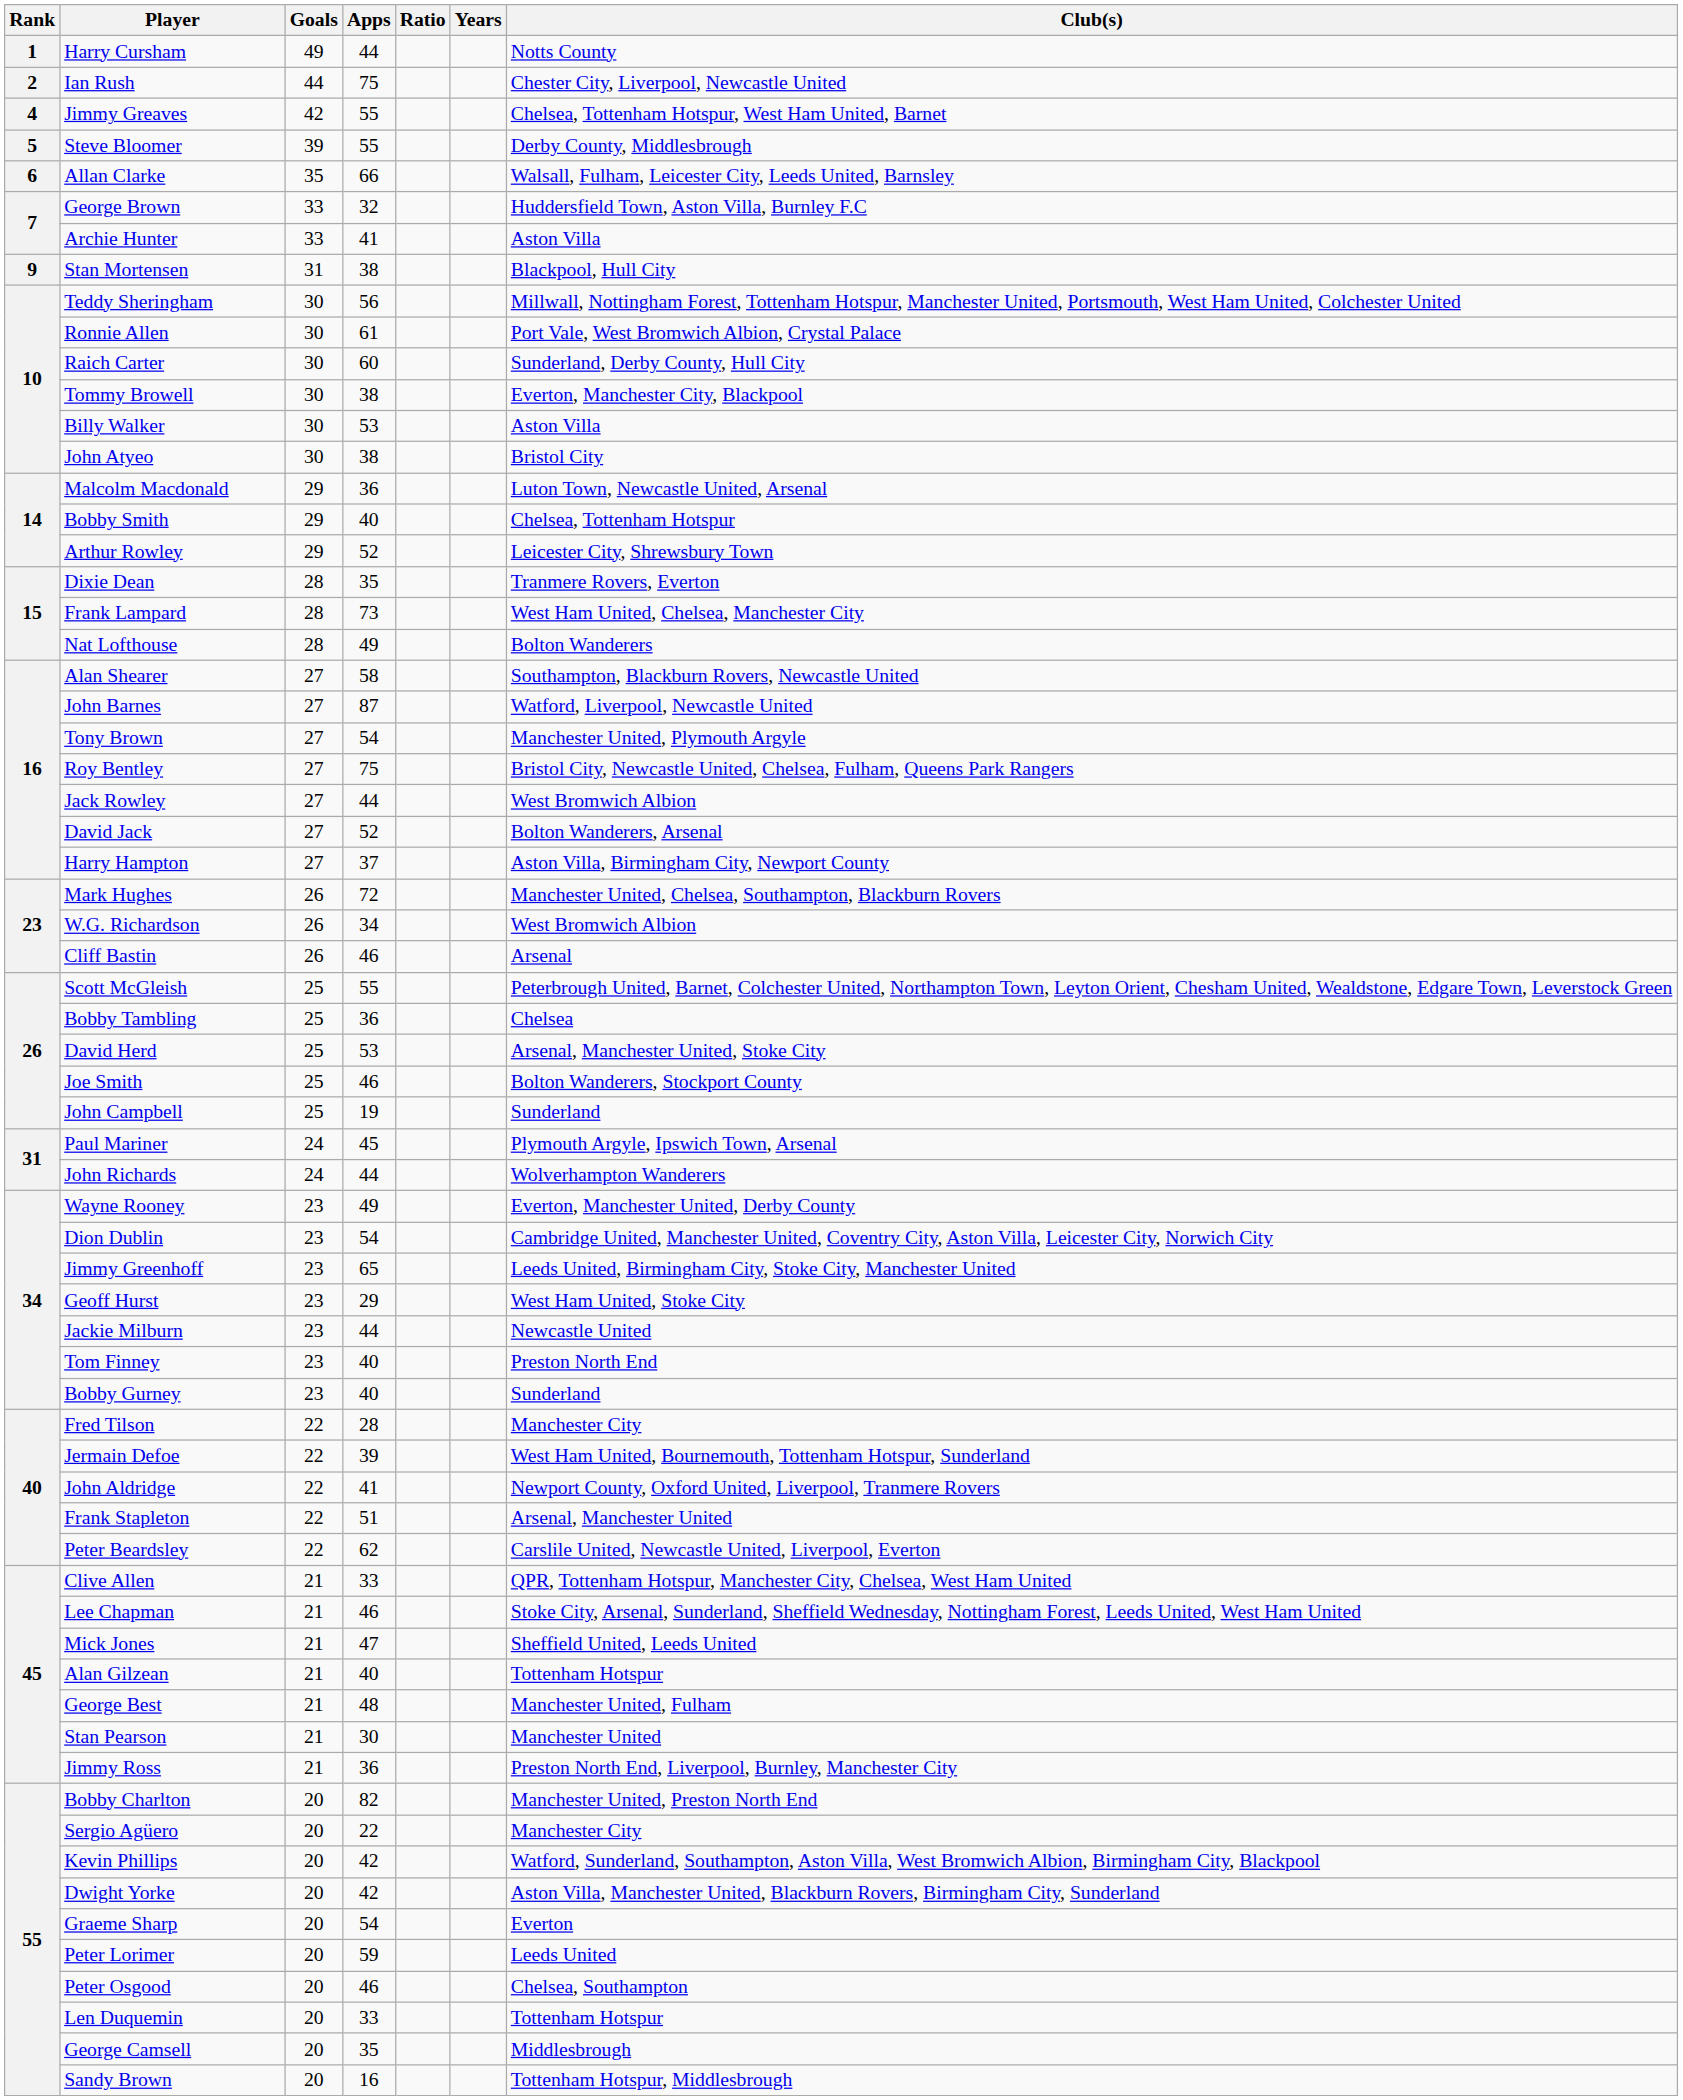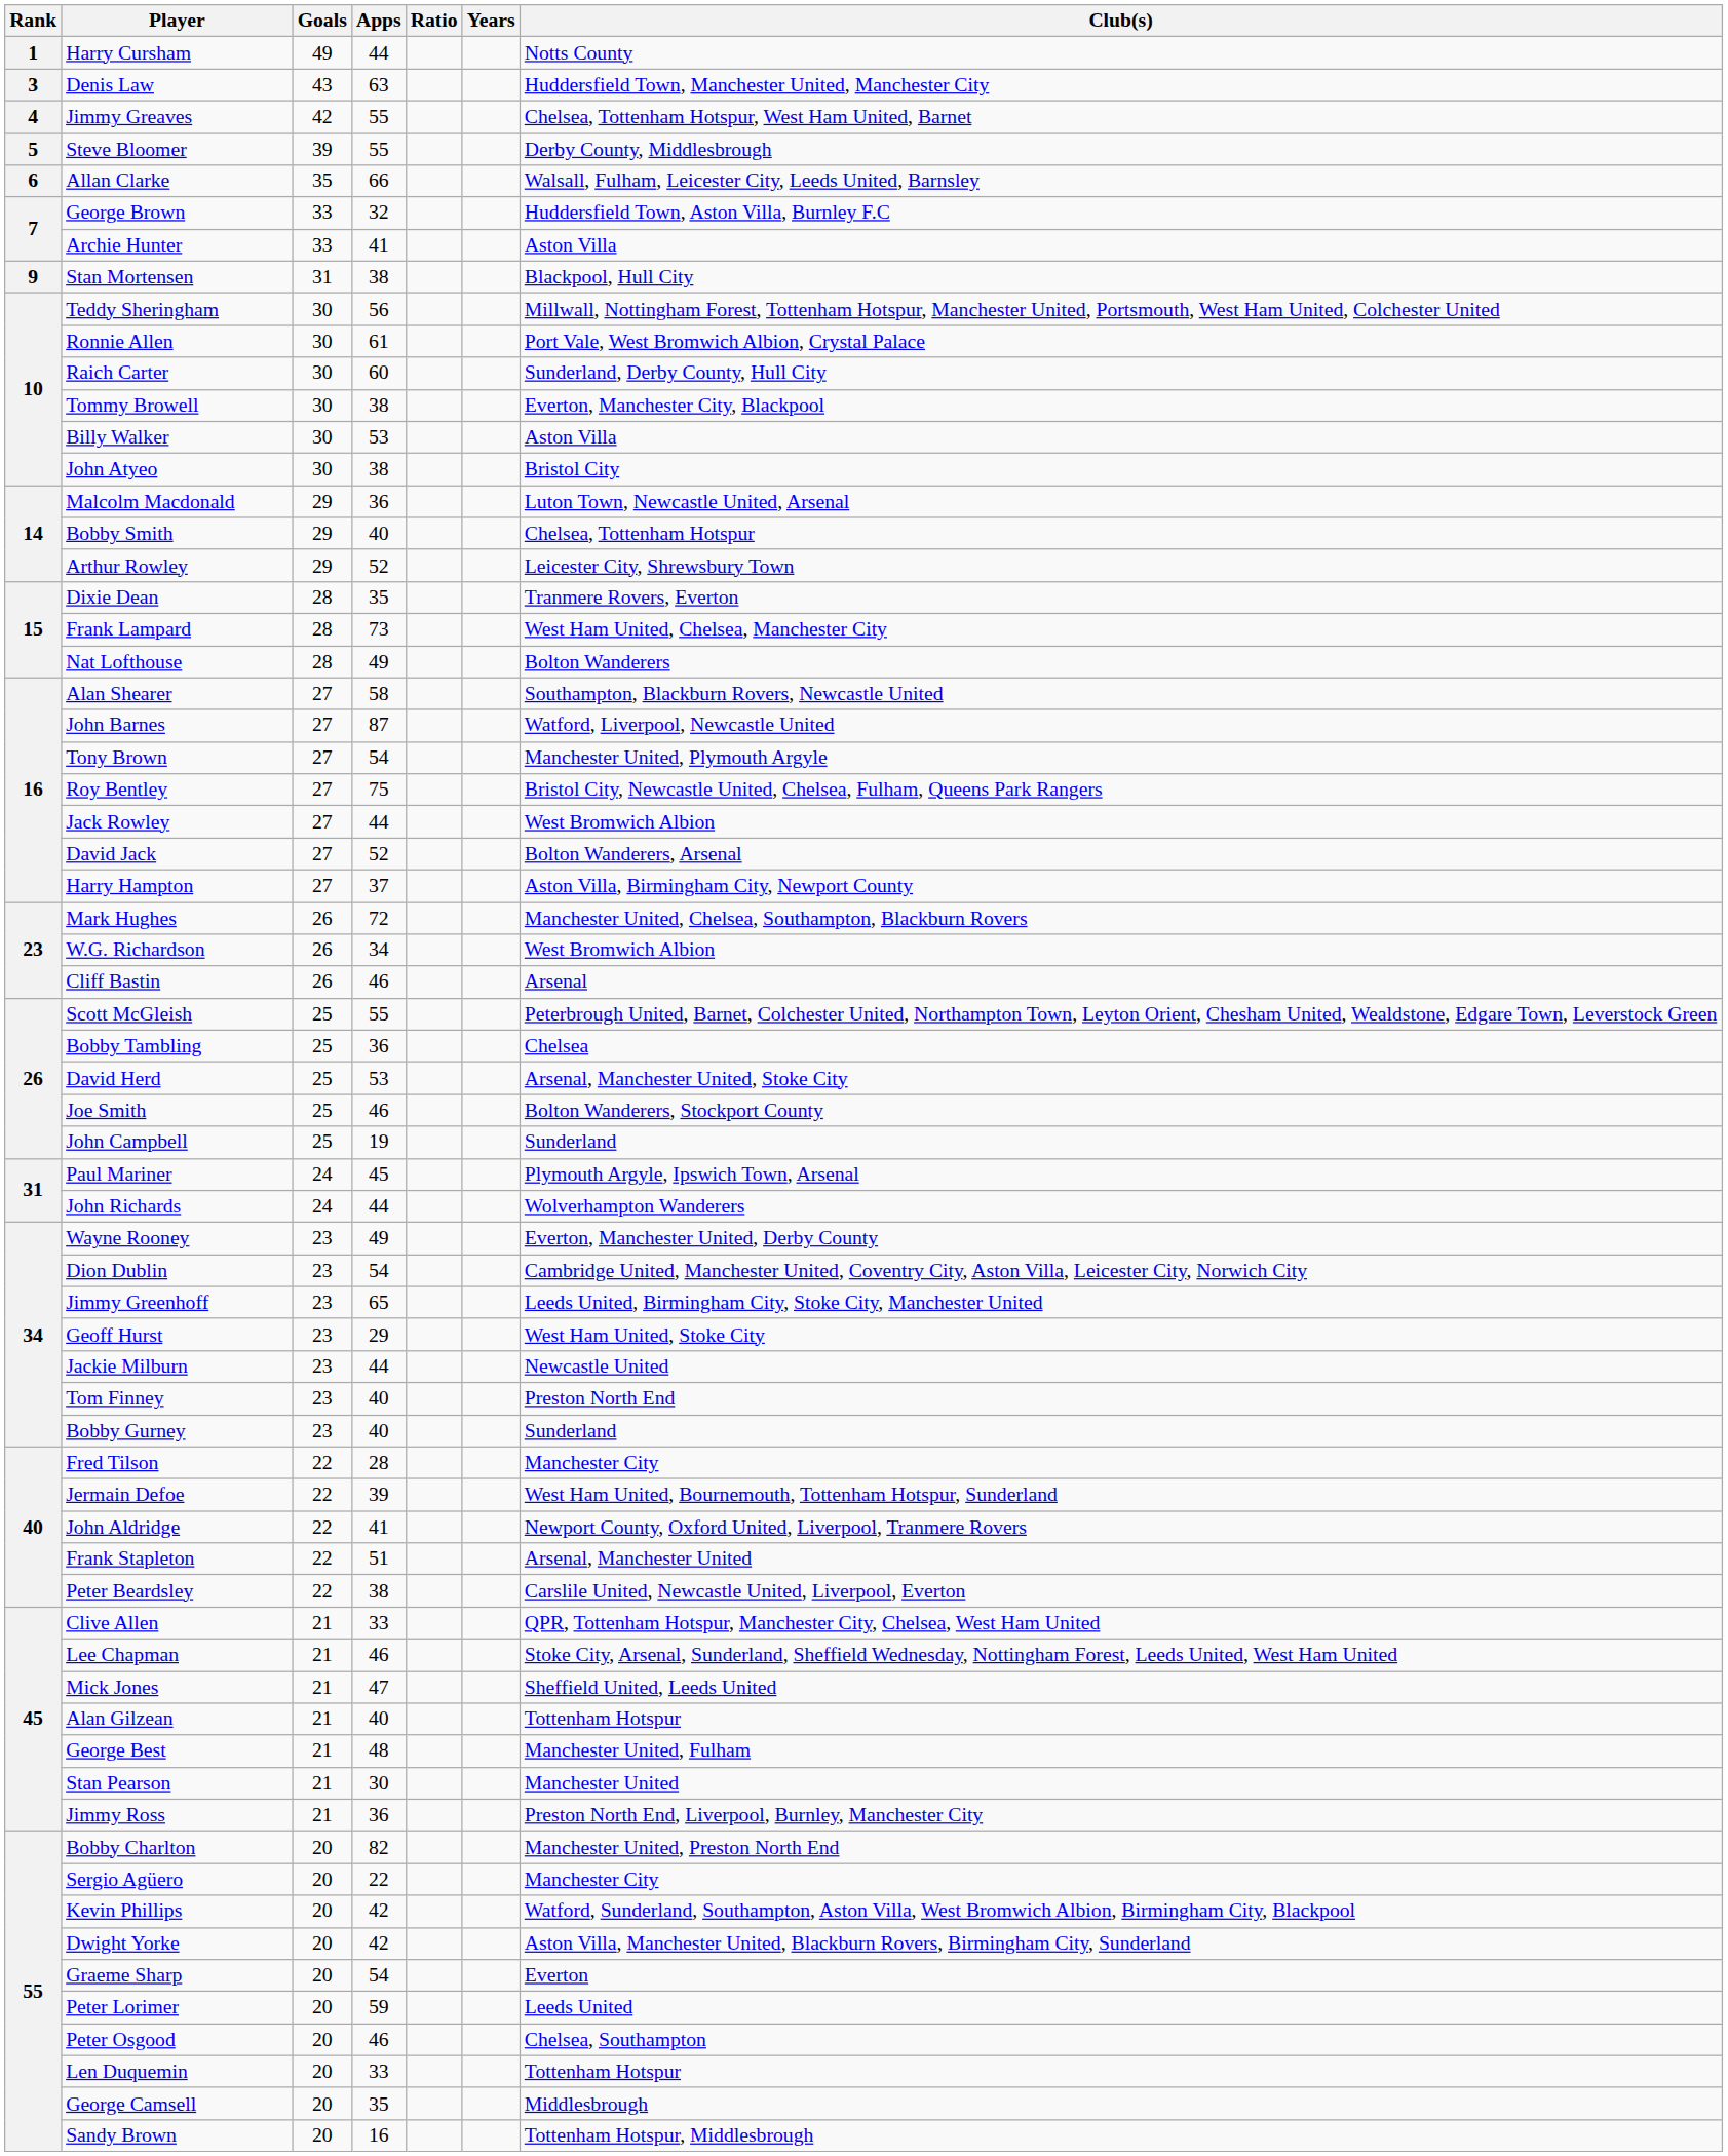- row: 2 | Ian Rush | 44 | 75 | Chester City, Liverpool, Newcastle United
+ row: 3 | Denis Law | 43 | 63 | Huddersfield Town, Manchester United, Manchester City
Peter Beardsley | Apps: 62 -> 38
